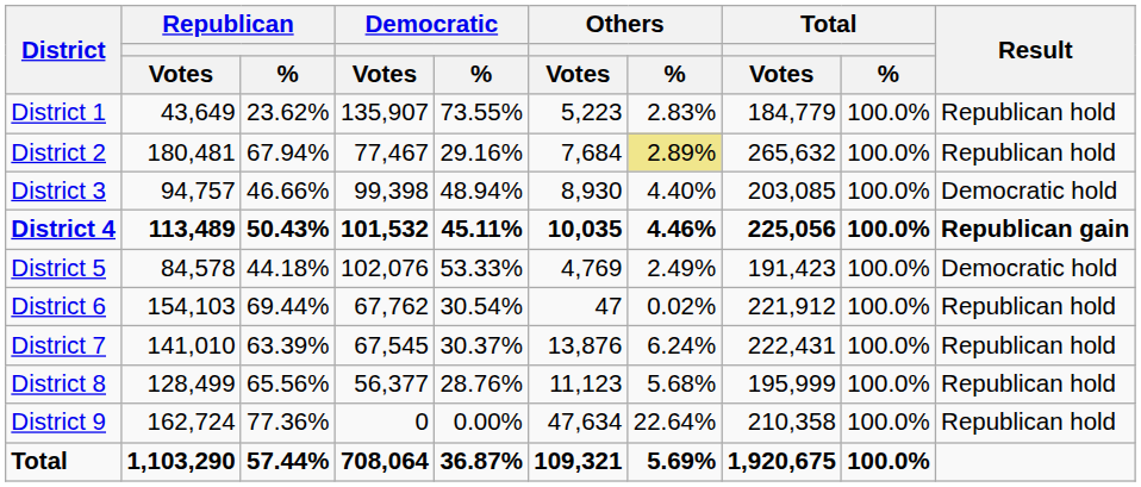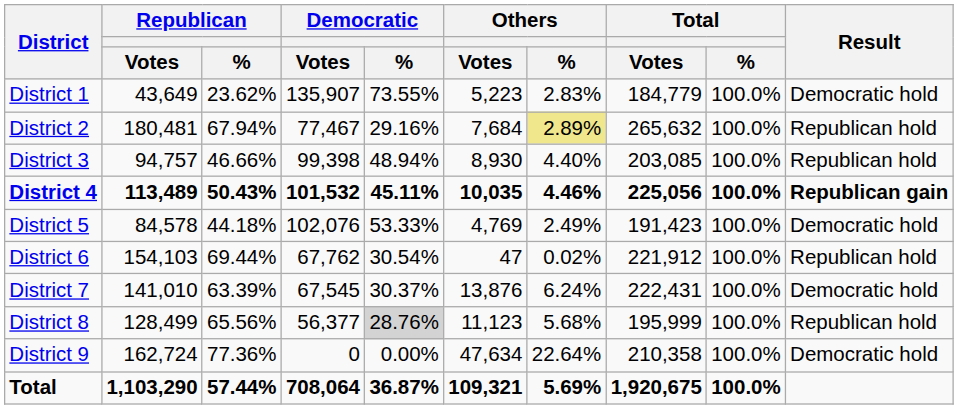District 1 | Result: Republican hold -> Democratic hold
District 3 | Result: Democratic hold -> Republican hold
District 7 | Result: Republican hold -> Democratic hold
District 8 | Democratic / %: no background -> lightgrey background
District 9 | Result: Republican hold -> Democratic hold
